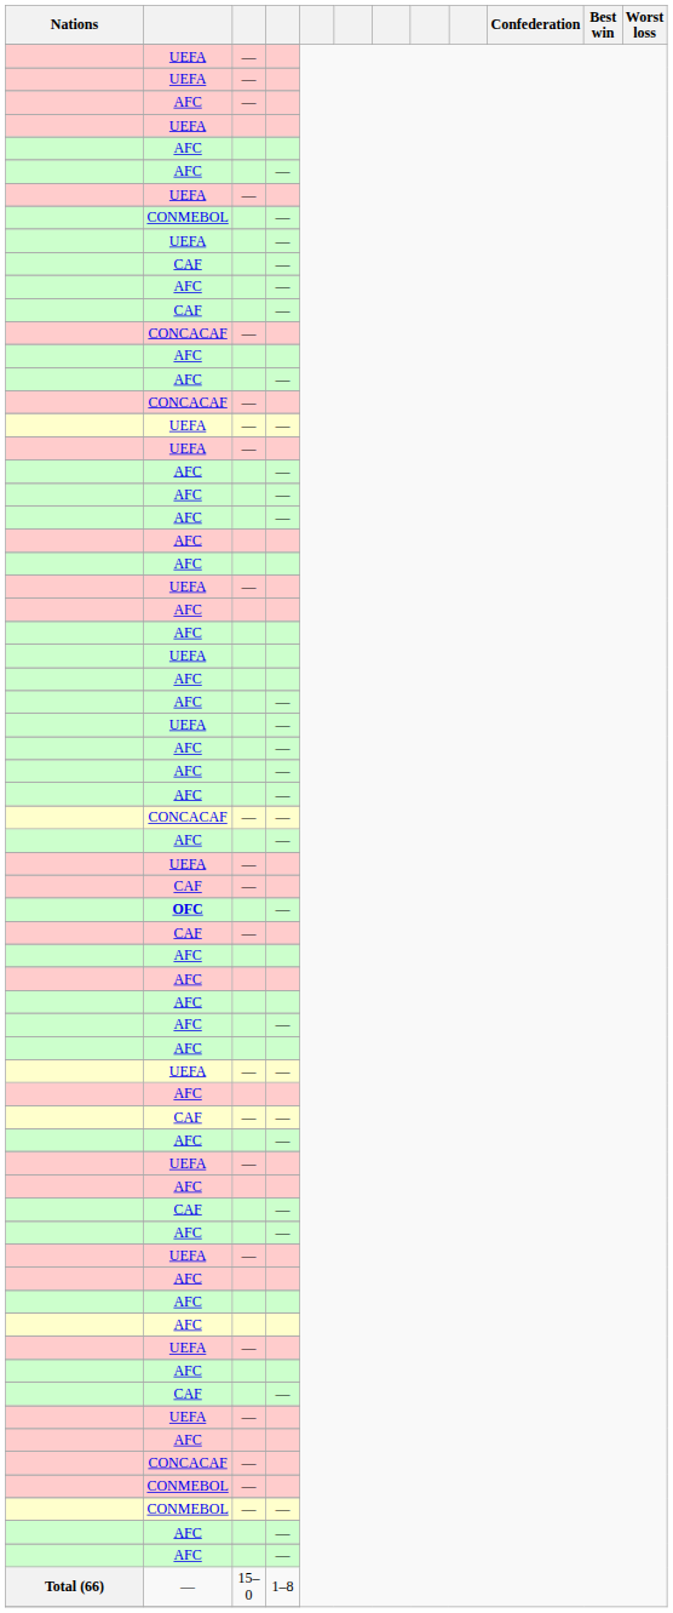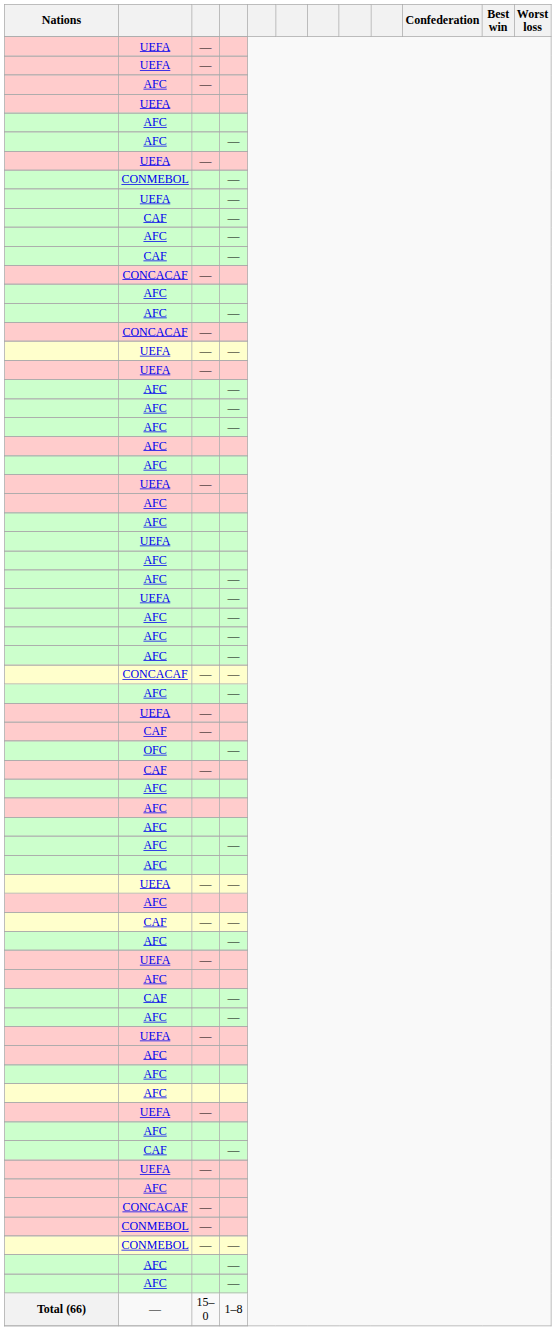OFC | column 2: bold -> normal
